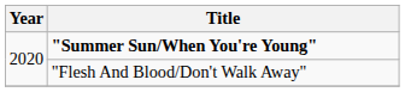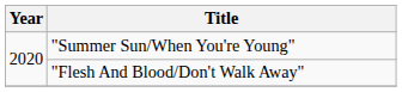"Summer Sun/When You're Young" | Title: bold -> normal
